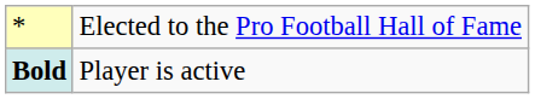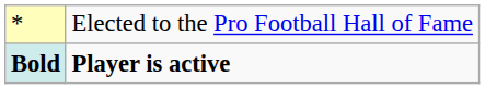Bold | column 2: normal -> bold
